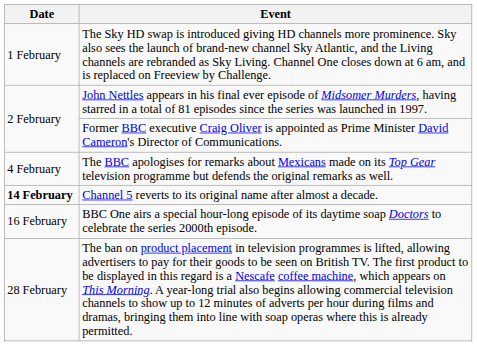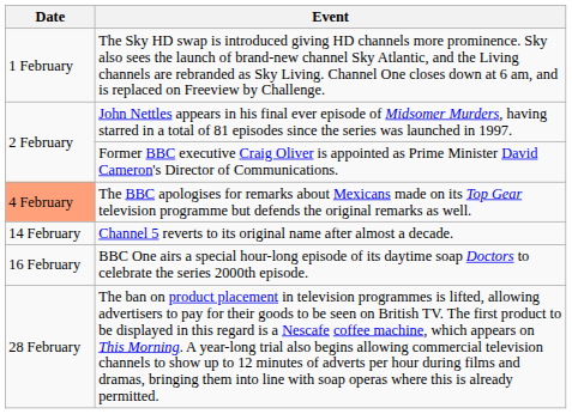row 5 | Date: no background -> lightsalmon background
row 6 | Date: bold -> normal
